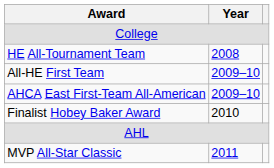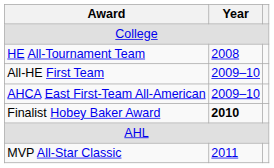Finalist Hobey Baker Award | Year: normal -> bold
